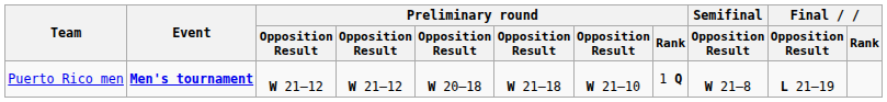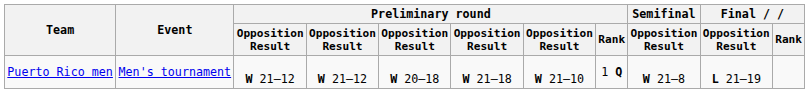Puerto Rico men | Event: bold -> normal
